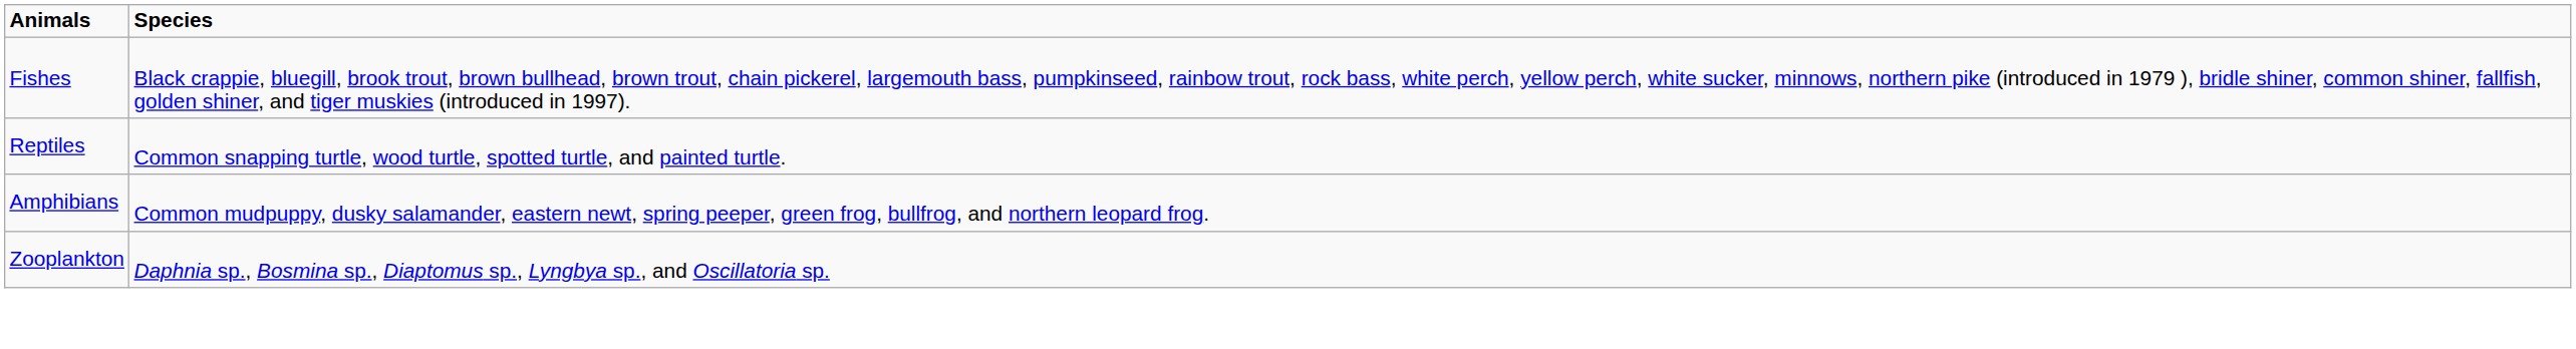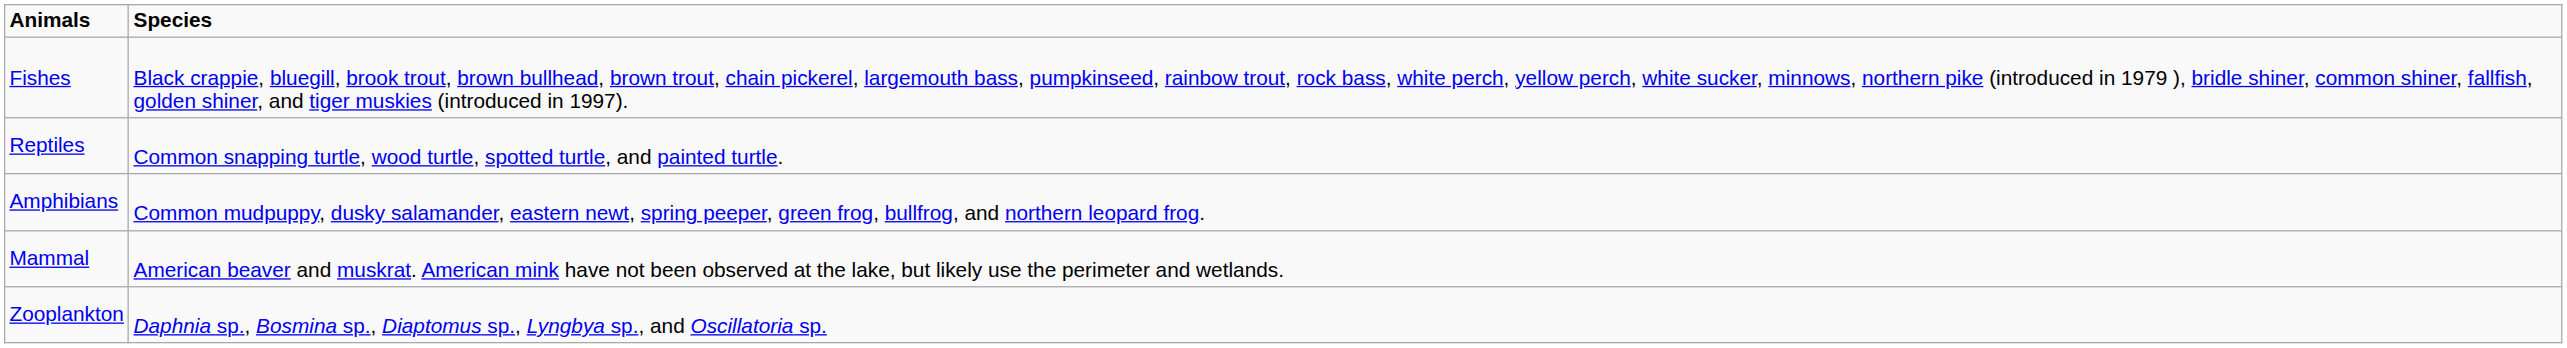+ row: Mammal | American beaver and muskrat. American mink have not been observed at the lake, but likely use the perimeter and wetlands.
